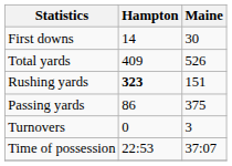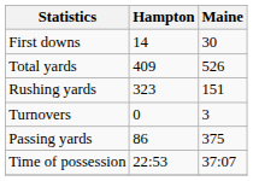Rushing yards | Hampton: bold -> normal
rows swapped: Passing yards <-> Turnovers
